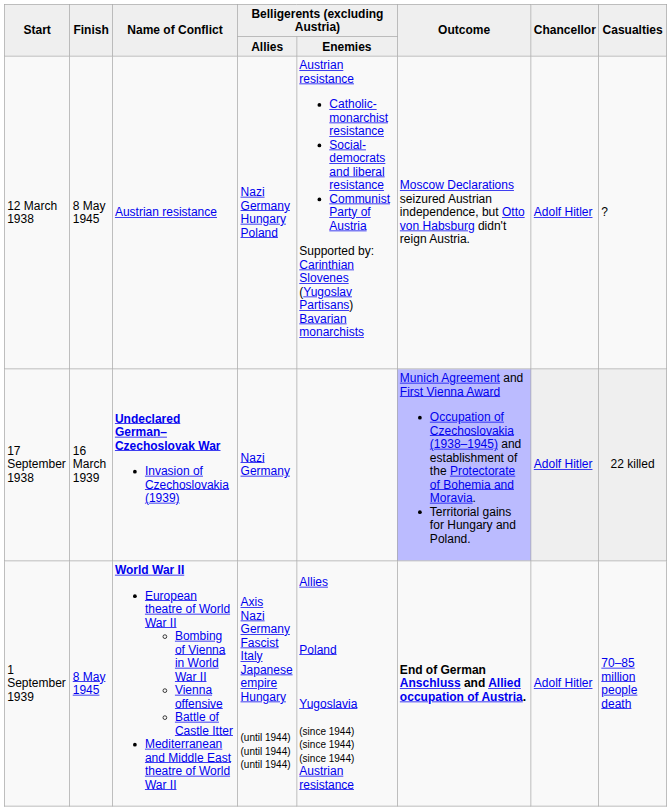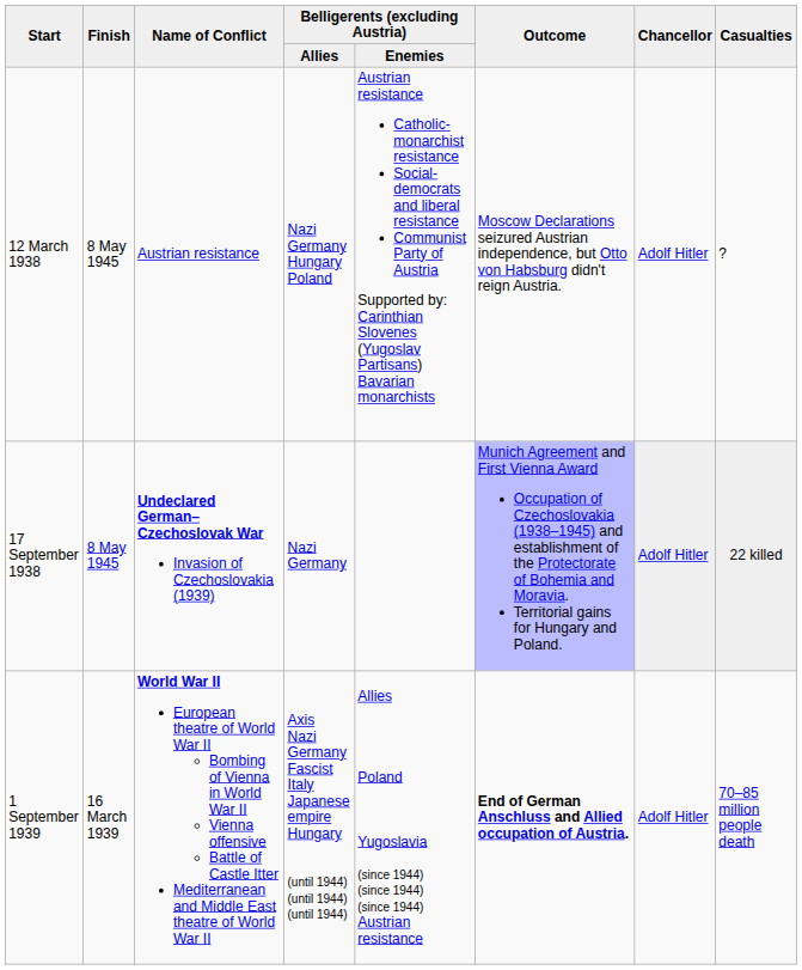17 September 1938 | Finish: 16 March 1939 -> 8 May 1945
1 September 1939 | Finish: 8 May 1945 -> 16 March 1939
